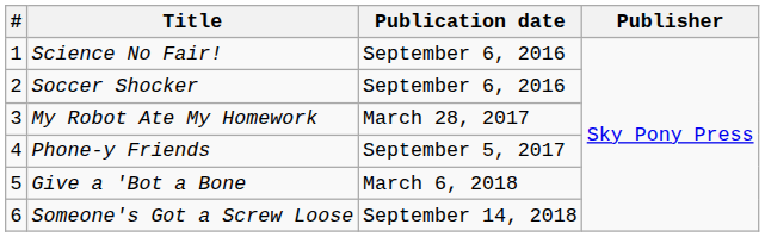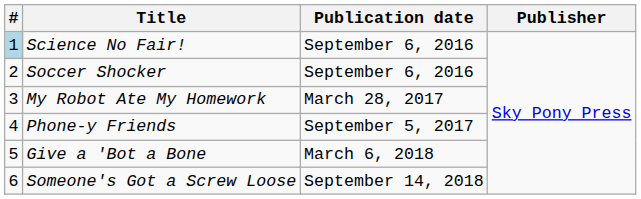Science No Fair! | #: no background -> lightblue background
